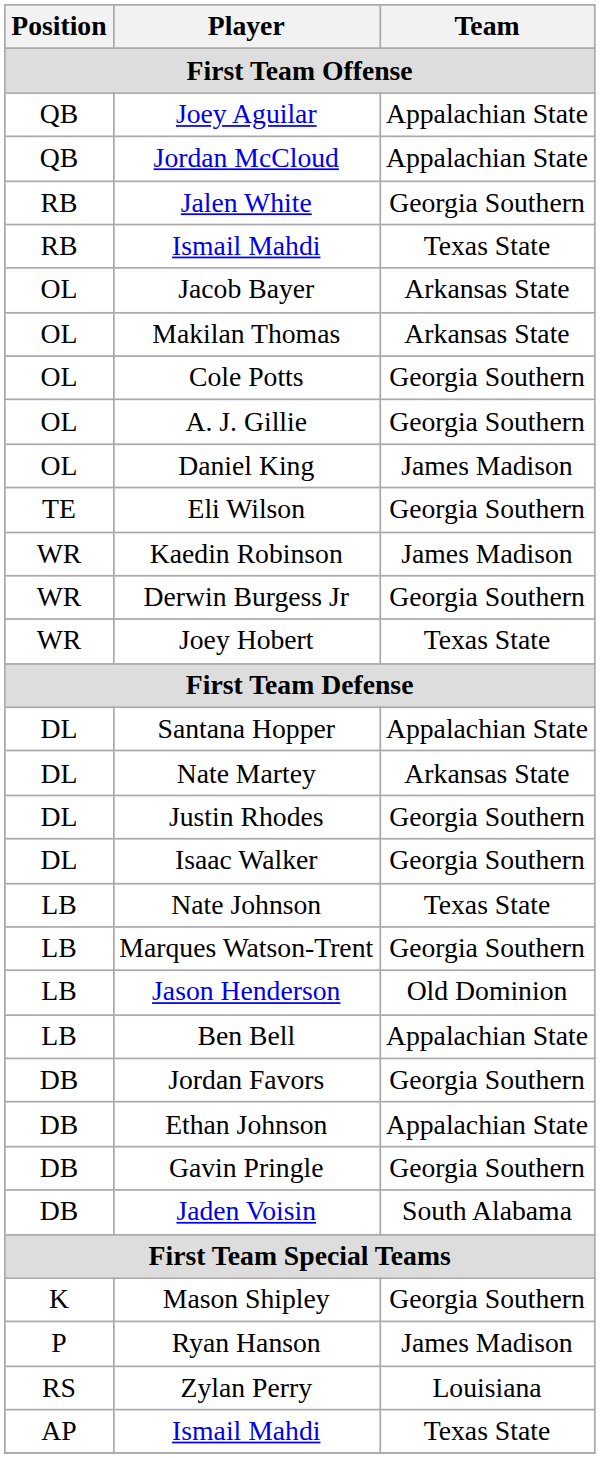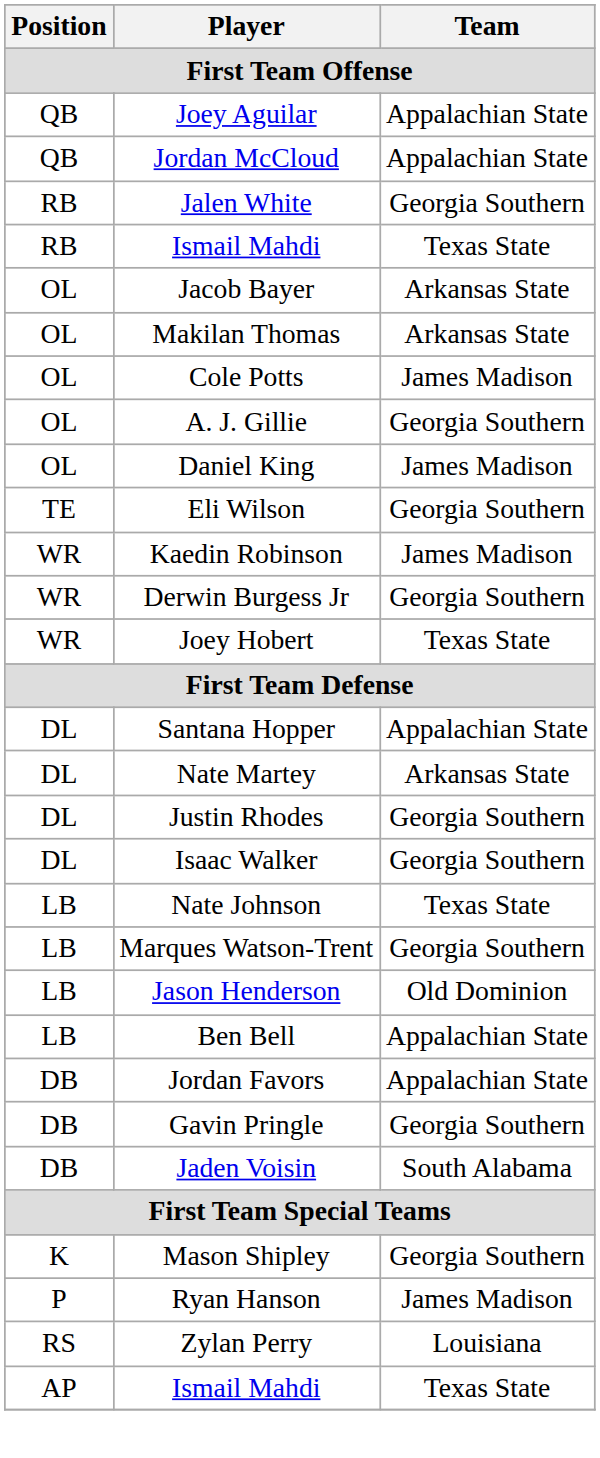Cole Potts | Team: Georgia Southern -> James Madison
Jordan Favors | Team: Georgia Southern -> Appalachian State
- row: DB | Ethan Johnson | Appalachian State
